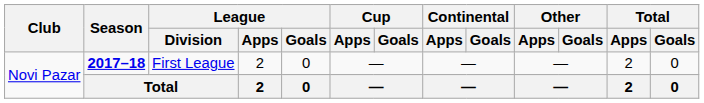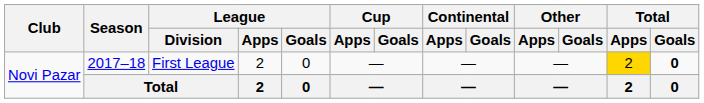Novi Pazar / First League | Season: bold -> normal
Novi Pazar / First League | Total / Apps: no background -> gold background
Novi Pazar / First League | Total / Goals: normal -> bold
